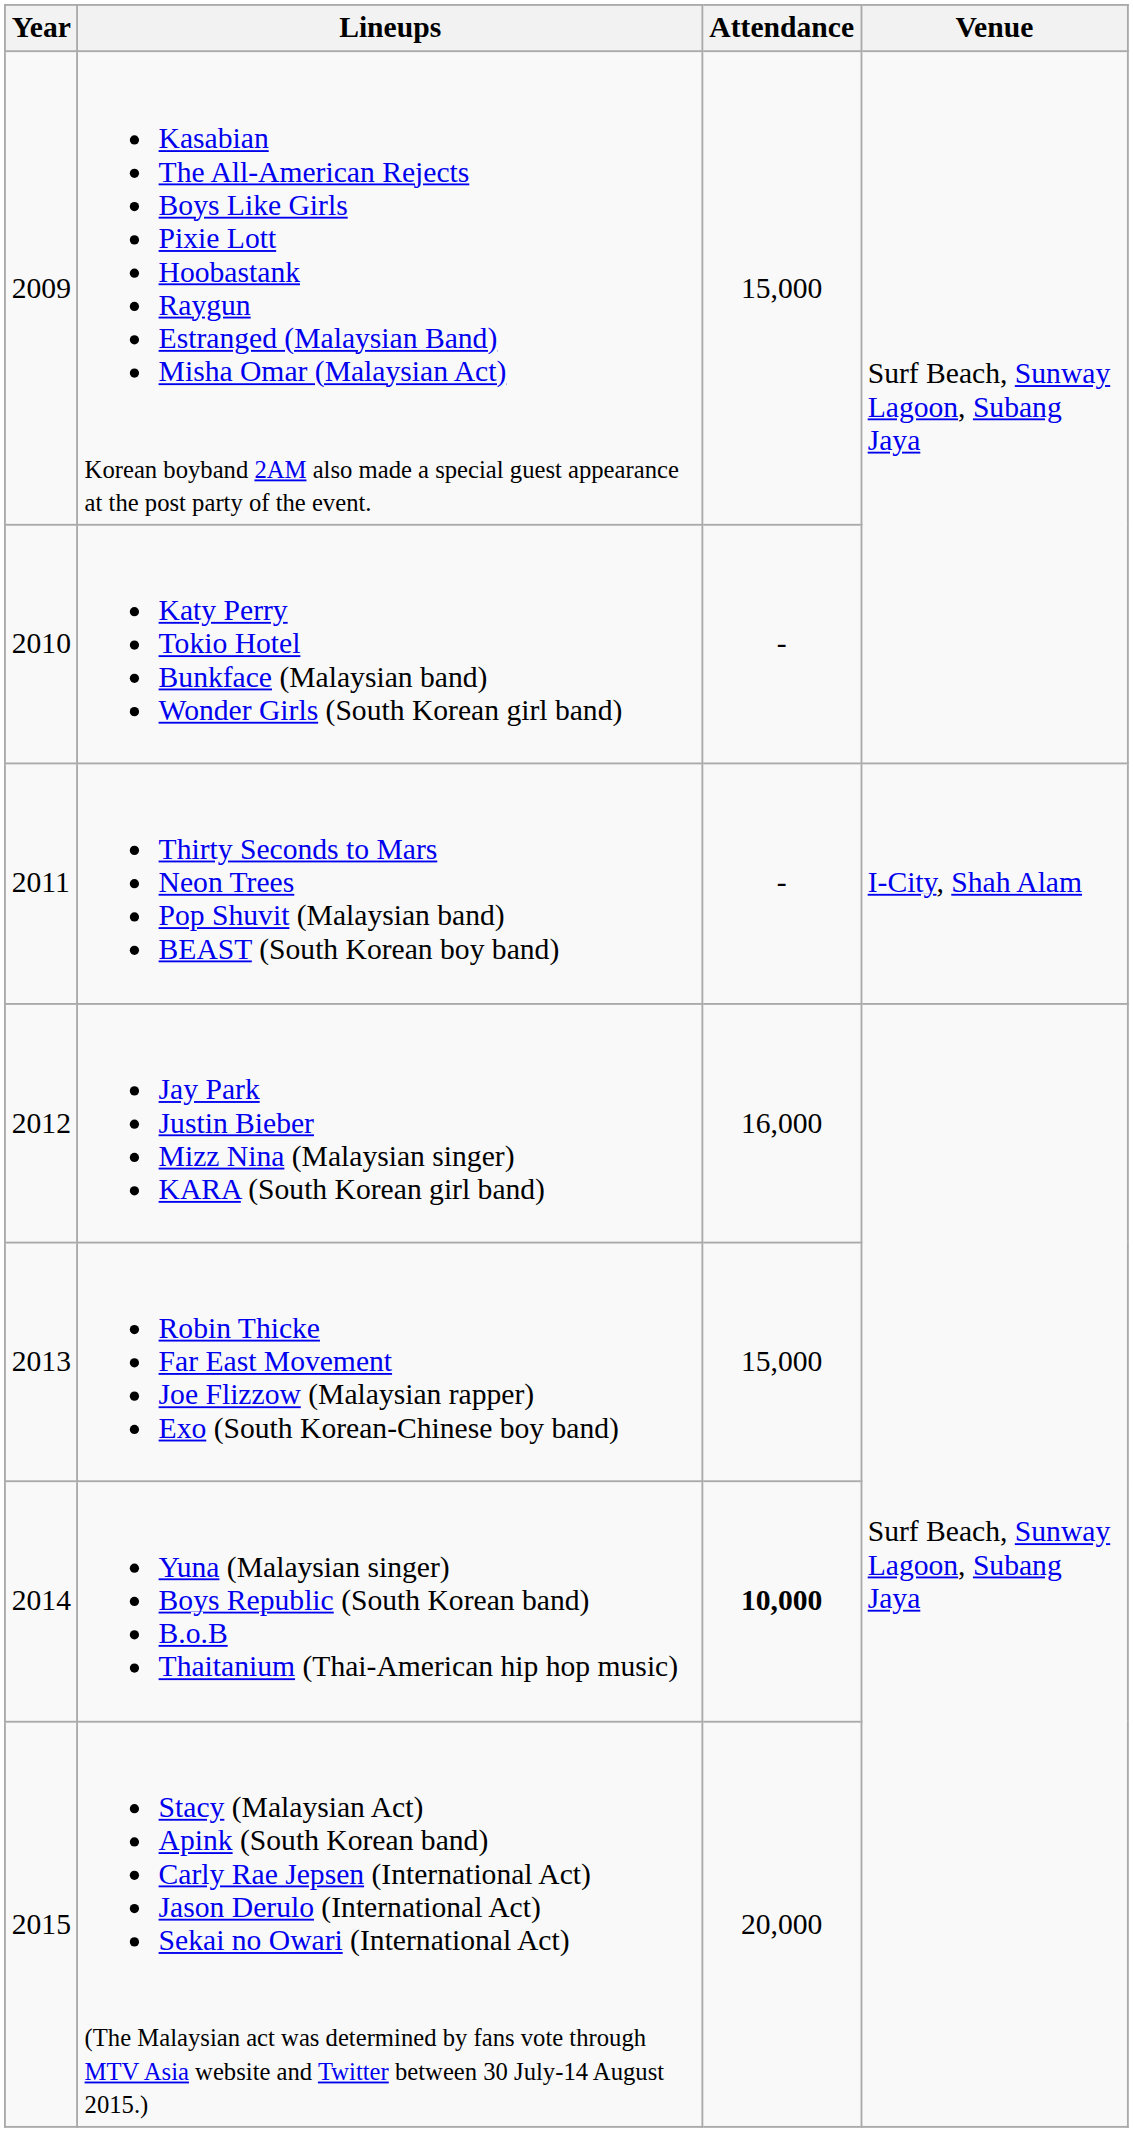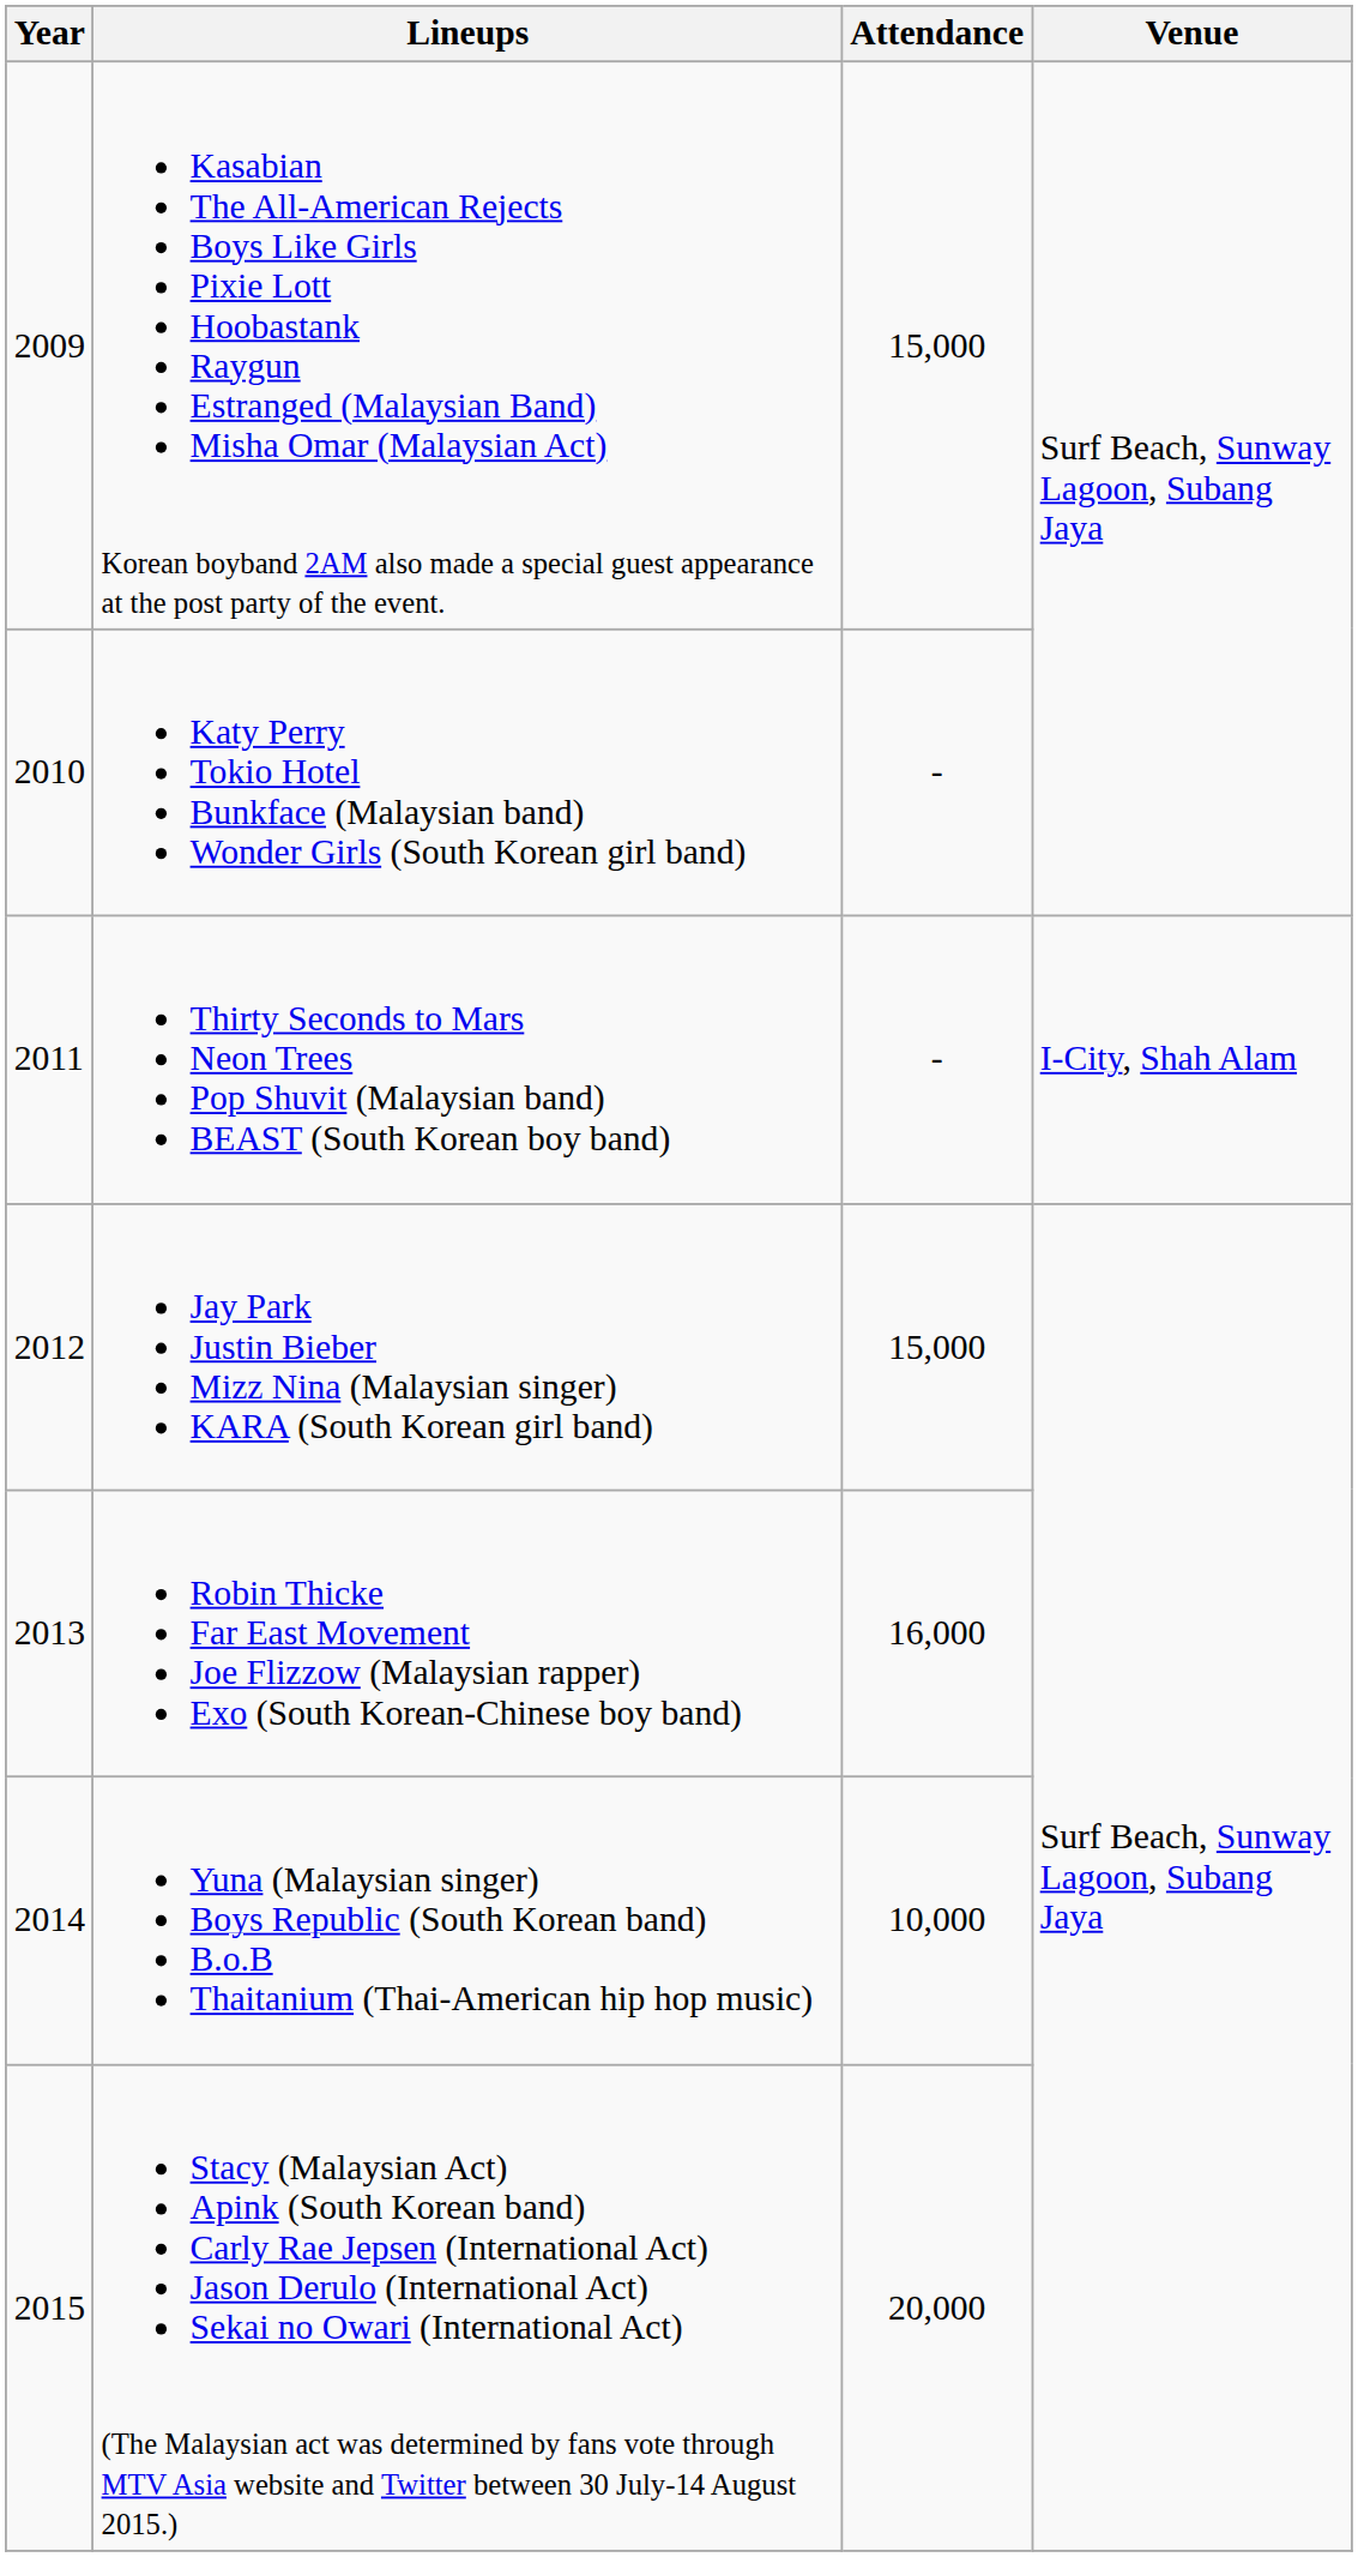row 5 | Attendance: 16,000 -> 15,000
row 6 | Attendance: 15,000 -> 16,000
row 7 | Attendance: bold -> normal
